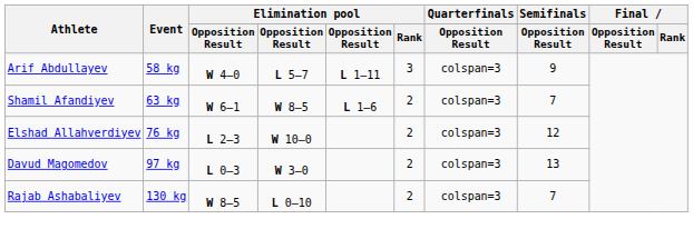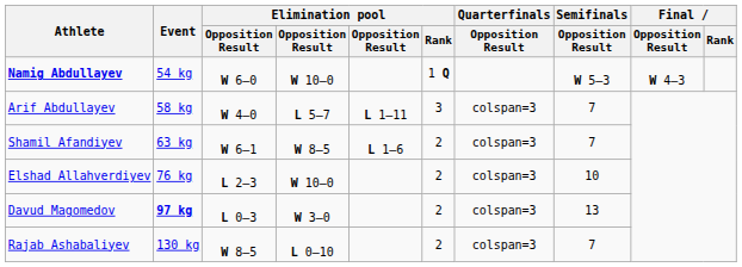+ row: Namig Abdullayev | 54 kg | W 6–0 | W 10–0 | 1 Q | W 5–3 | W 4–3
Arif Abdullayev | Semifinals / Opposition Result: 9 -> 7
Elshad Allahverdiyev | Semifinals / Opposition Result: 12 -> 10
Davud Magomedov | Event: normal -> bold
